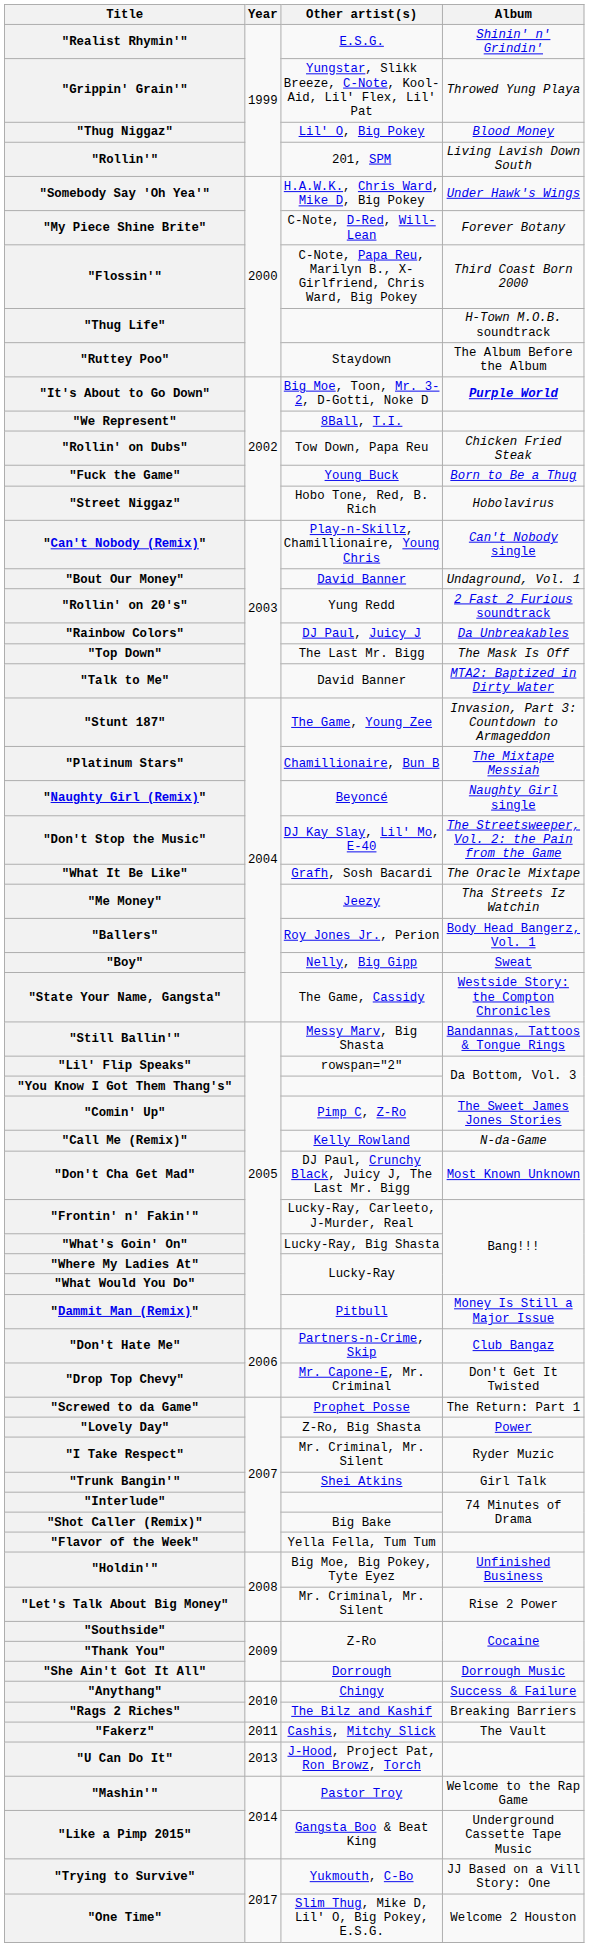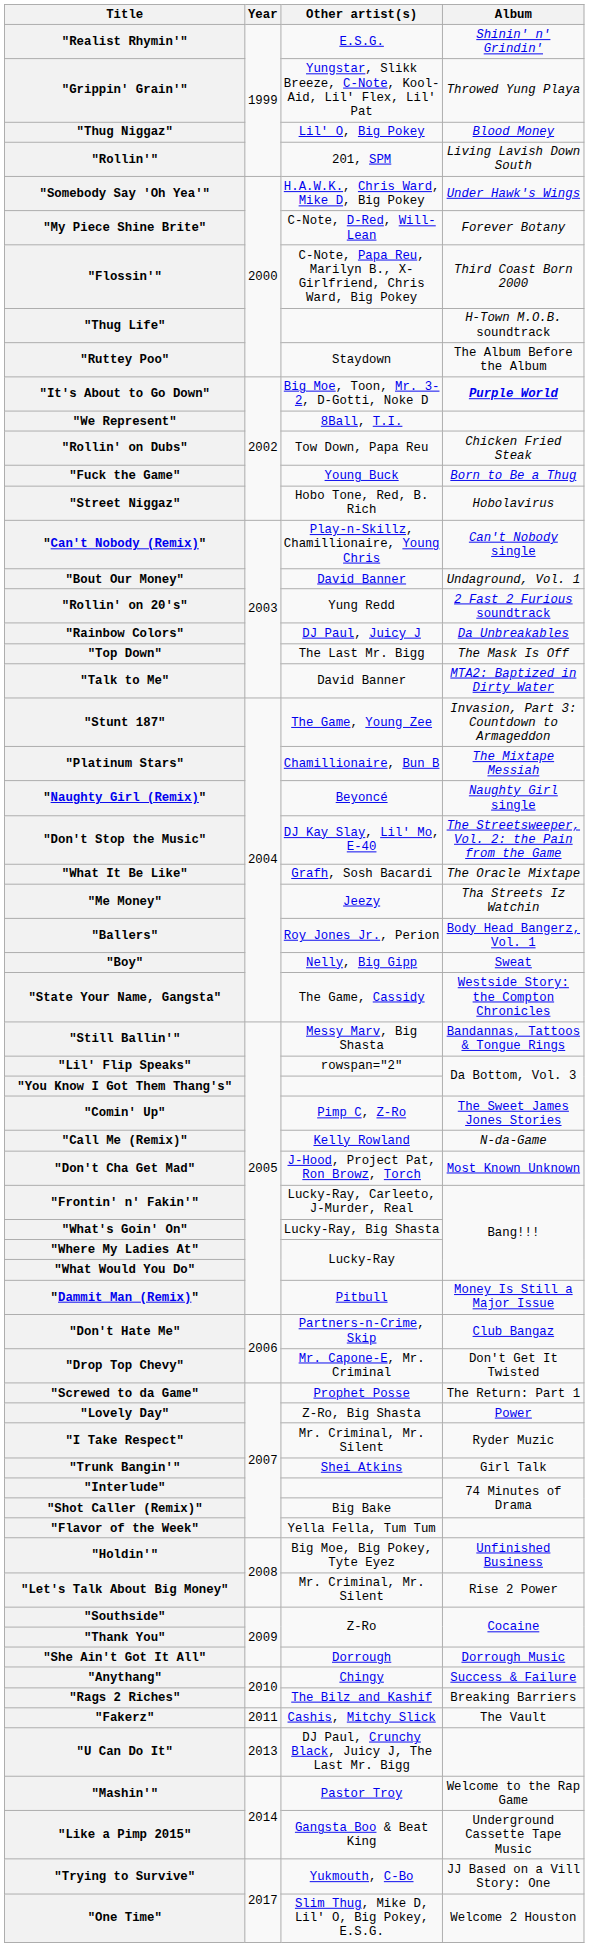"Don't Cha Get Mad" | Other artist(s): DJ Paul, Crunchy Black, Juicy J, The Last Mr. Bigg -> J-Hood, Project Pat, Ron Browz, Torch
"U Can Do It" | Other artist(s): J-Hood, Project Pat, Ron Browz, Torch -> DJ Paul, Crunchy Black, Juicy J, The Last Mr. Bigg
